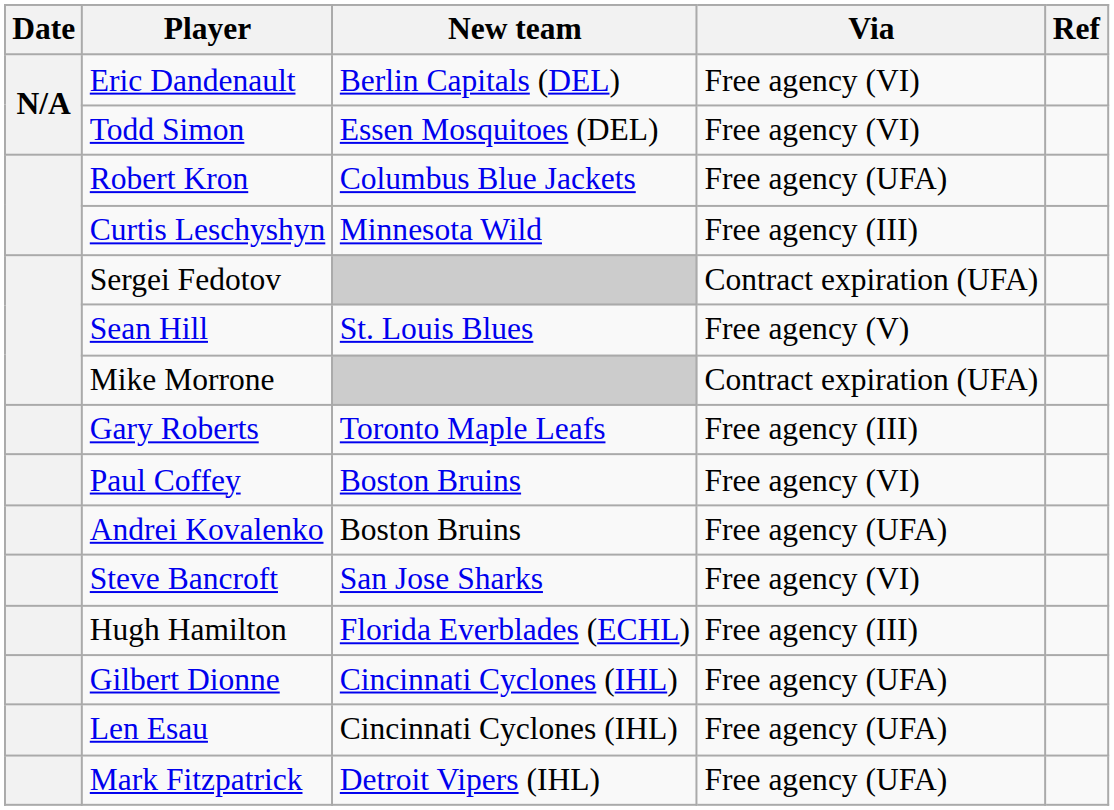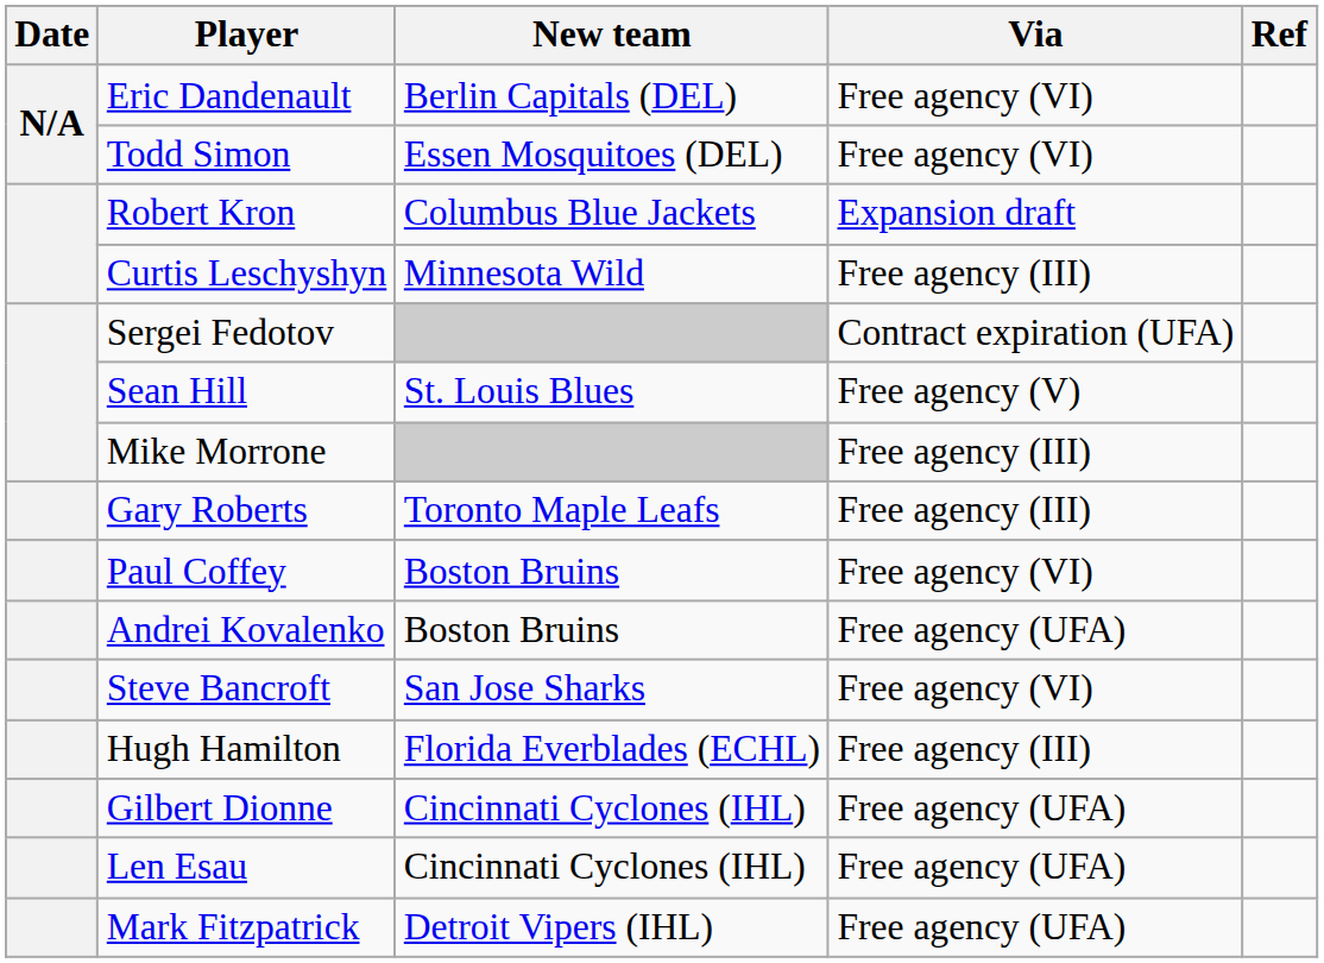Robert Kron | Via: Free agency (UFA) -> Expansion draft
Mike Morrone | Via: Contract expiration (UFA) -> Free agency (III)
